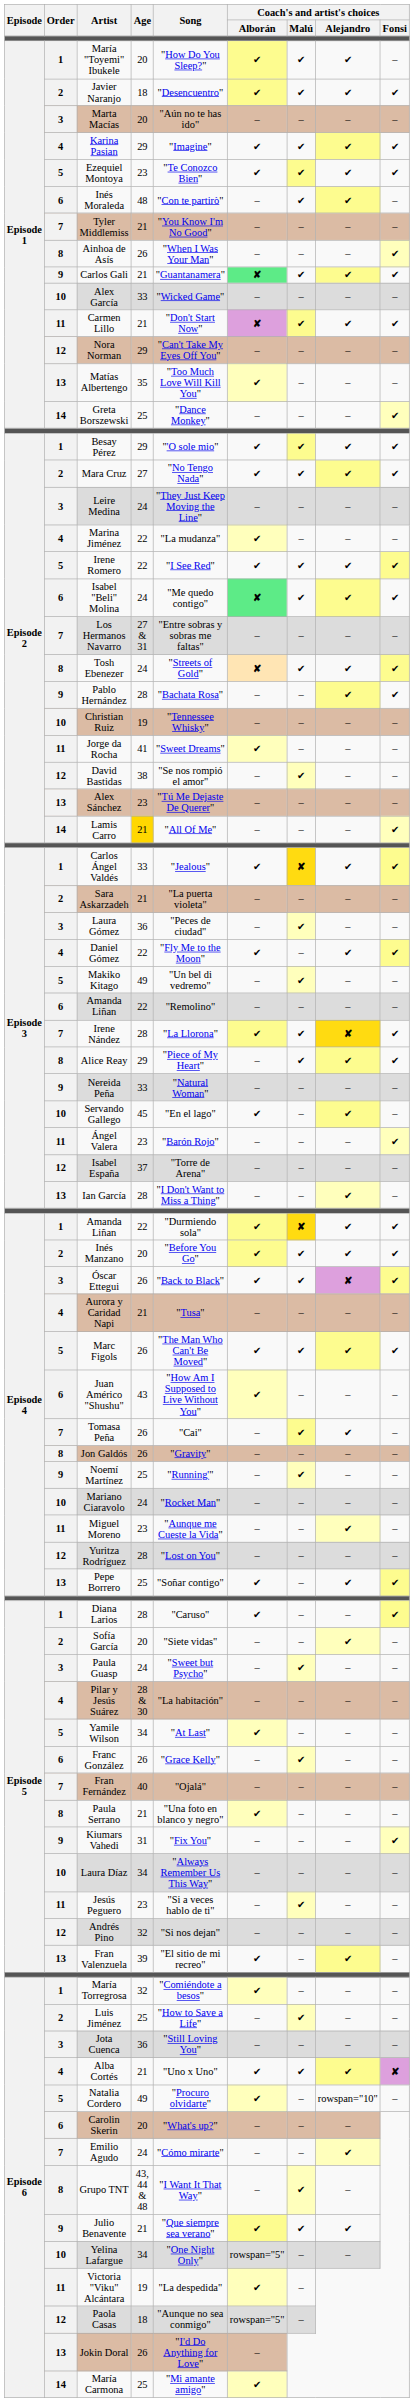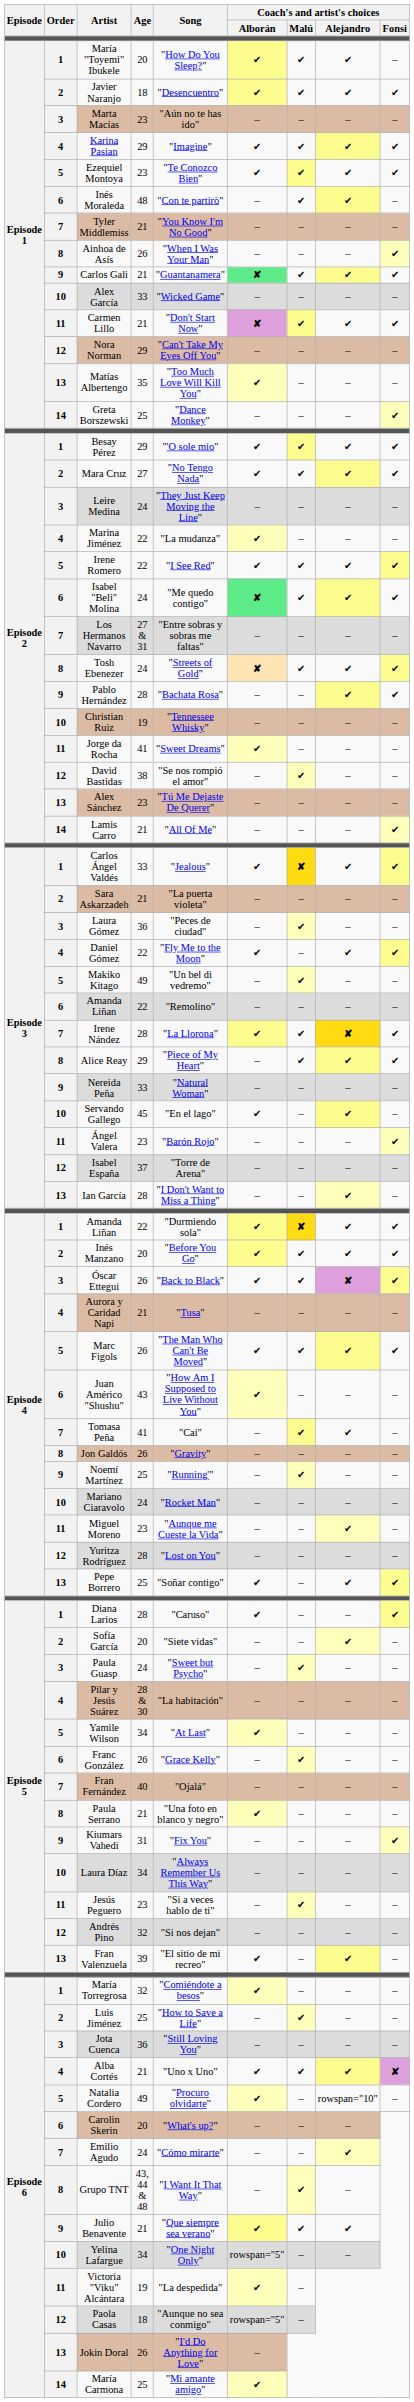Marta Macías | Age: 20 -> 23
Lamis Carro | Age: gold background -> no background
Tomasa Peña | Age: 26 -> 41
